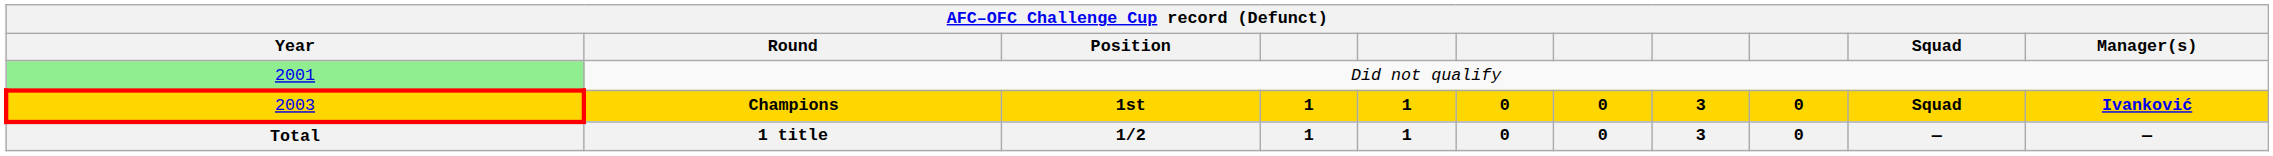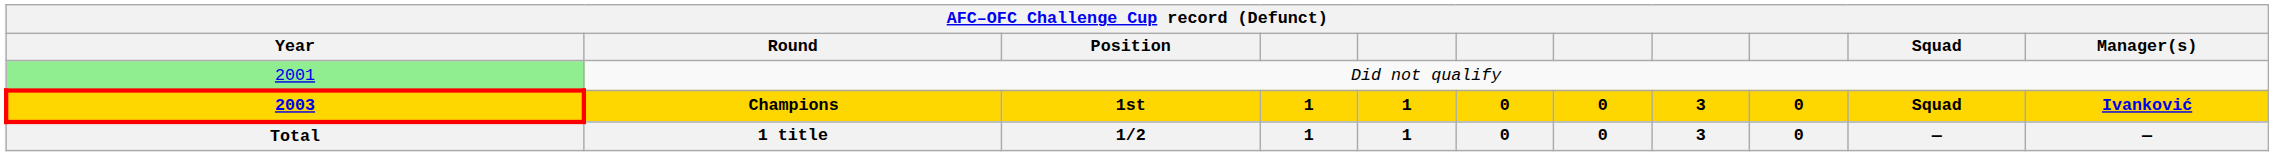Champions | Year: normal -> bold
